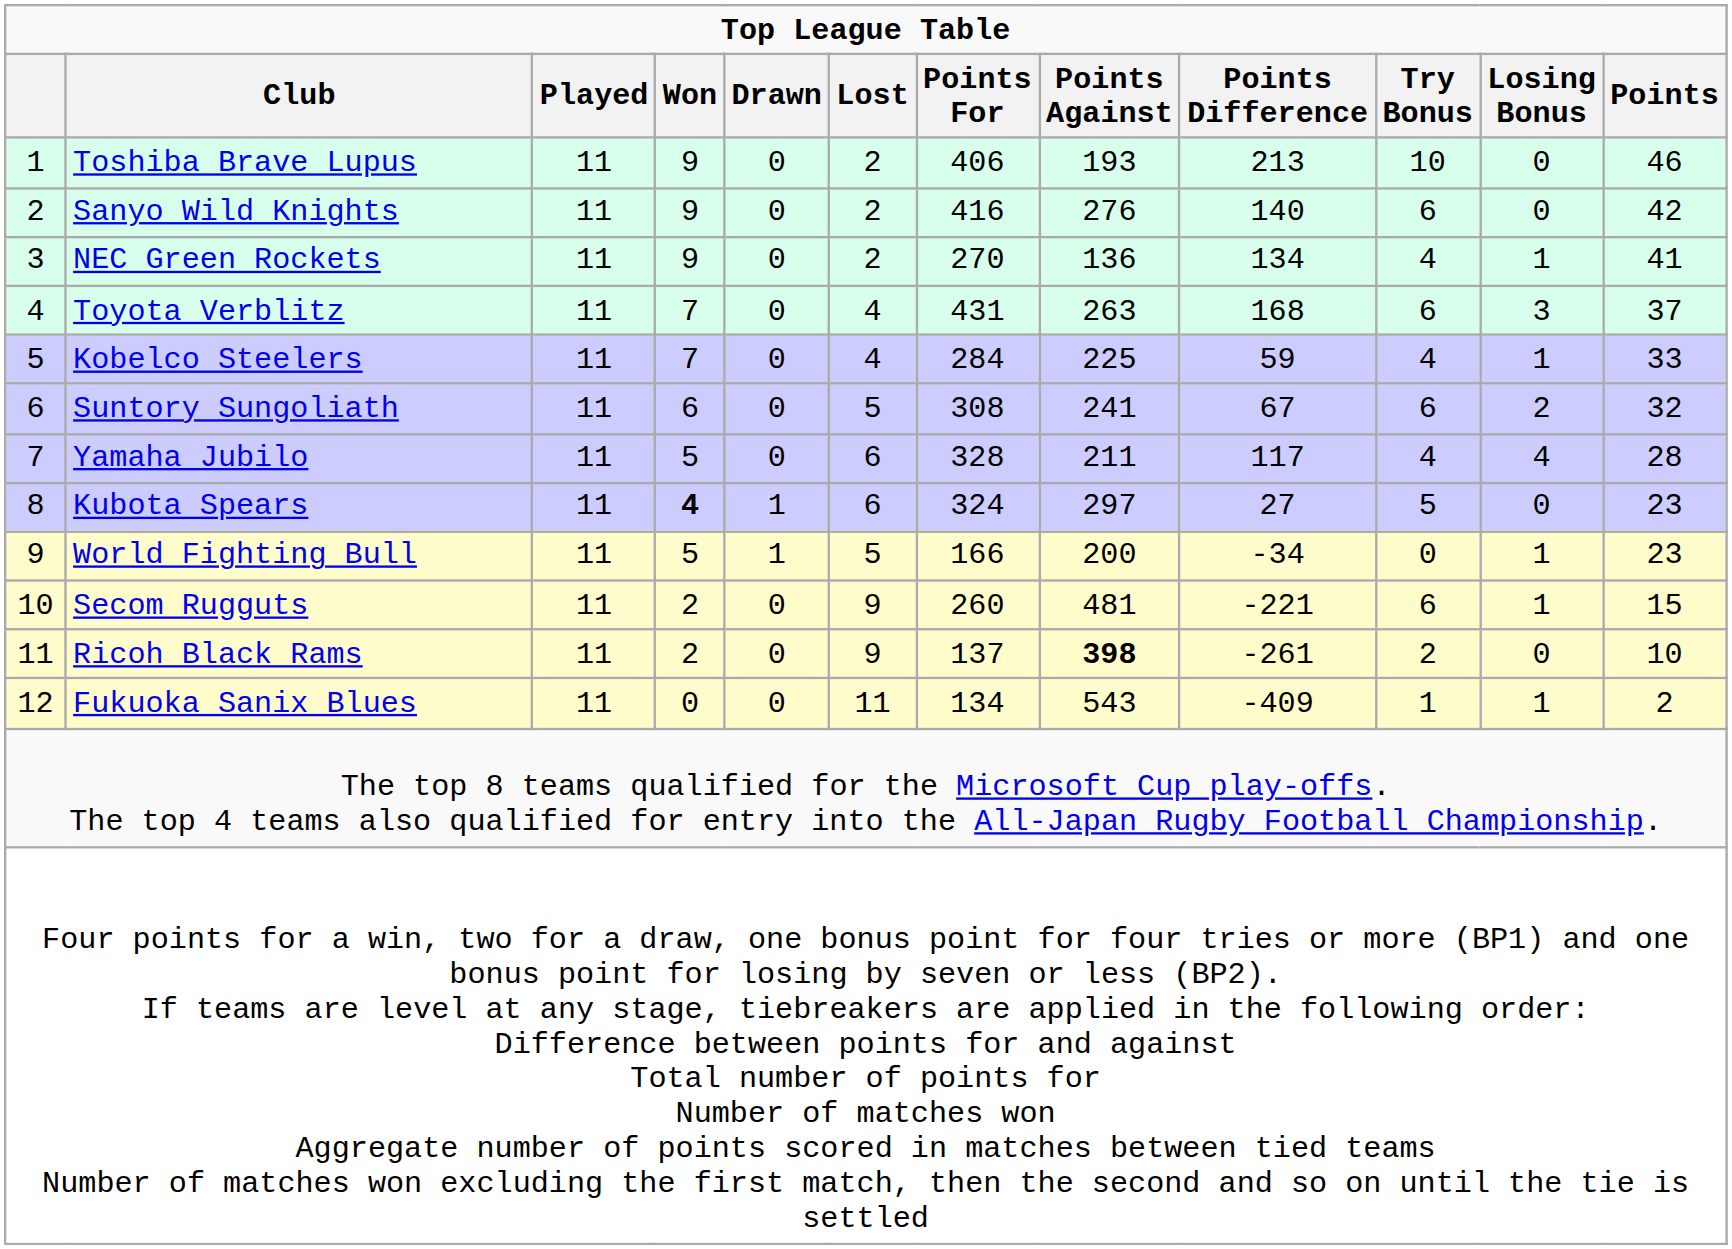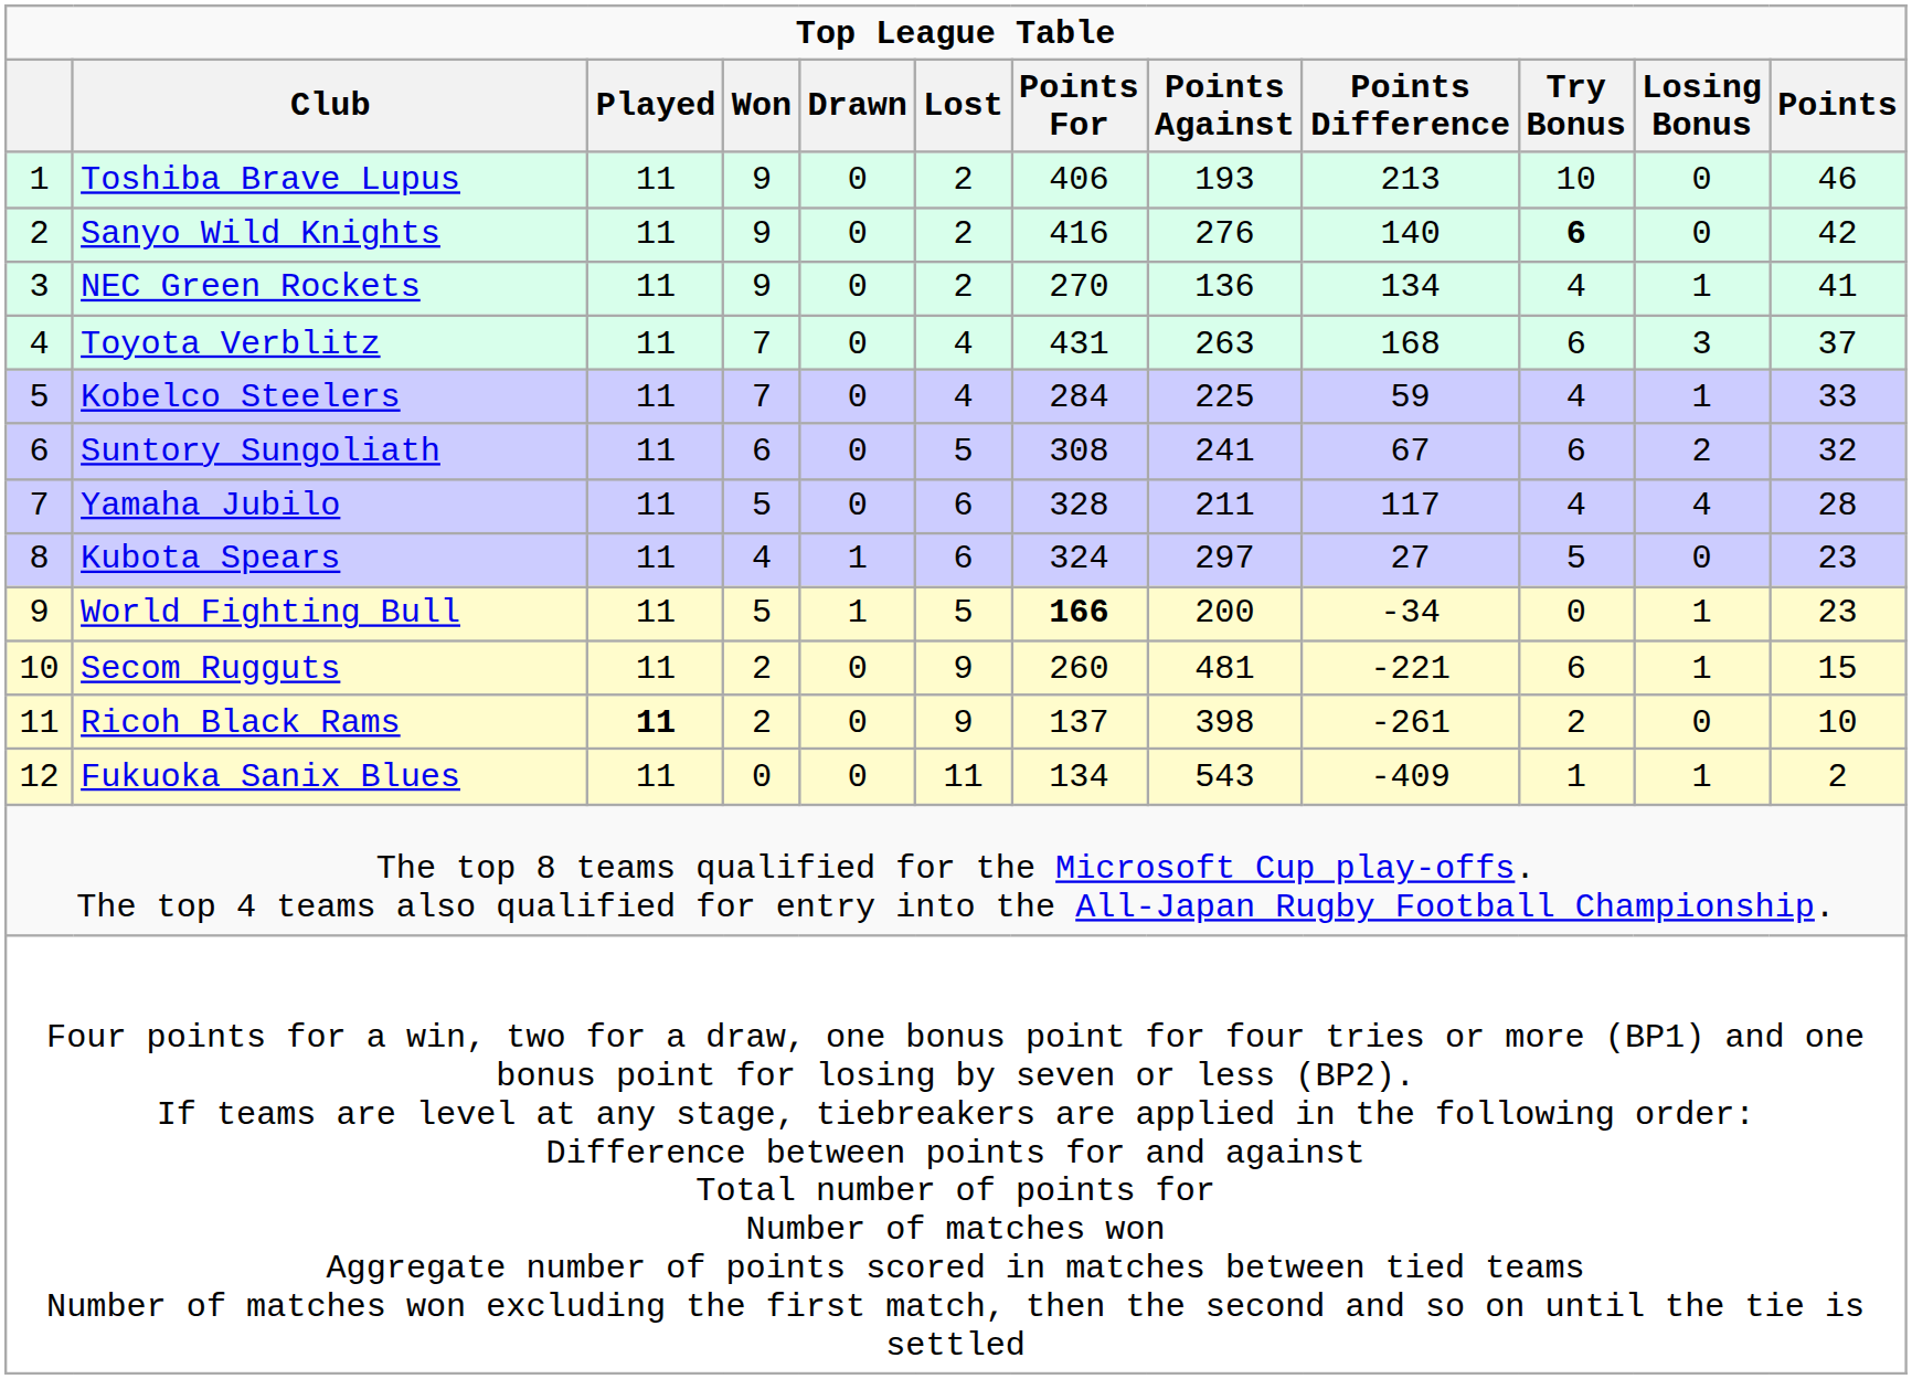Sanyo Wild Knights | Try Bonus: normal -> bold
Kubota Spears | Won: bold -> normal
World Fighting Bull | Points For: normal -> bold
Ricoh Black Rams | Played: normal -> bold
Ricoh Black Rams | Points Against: bold -> normal
